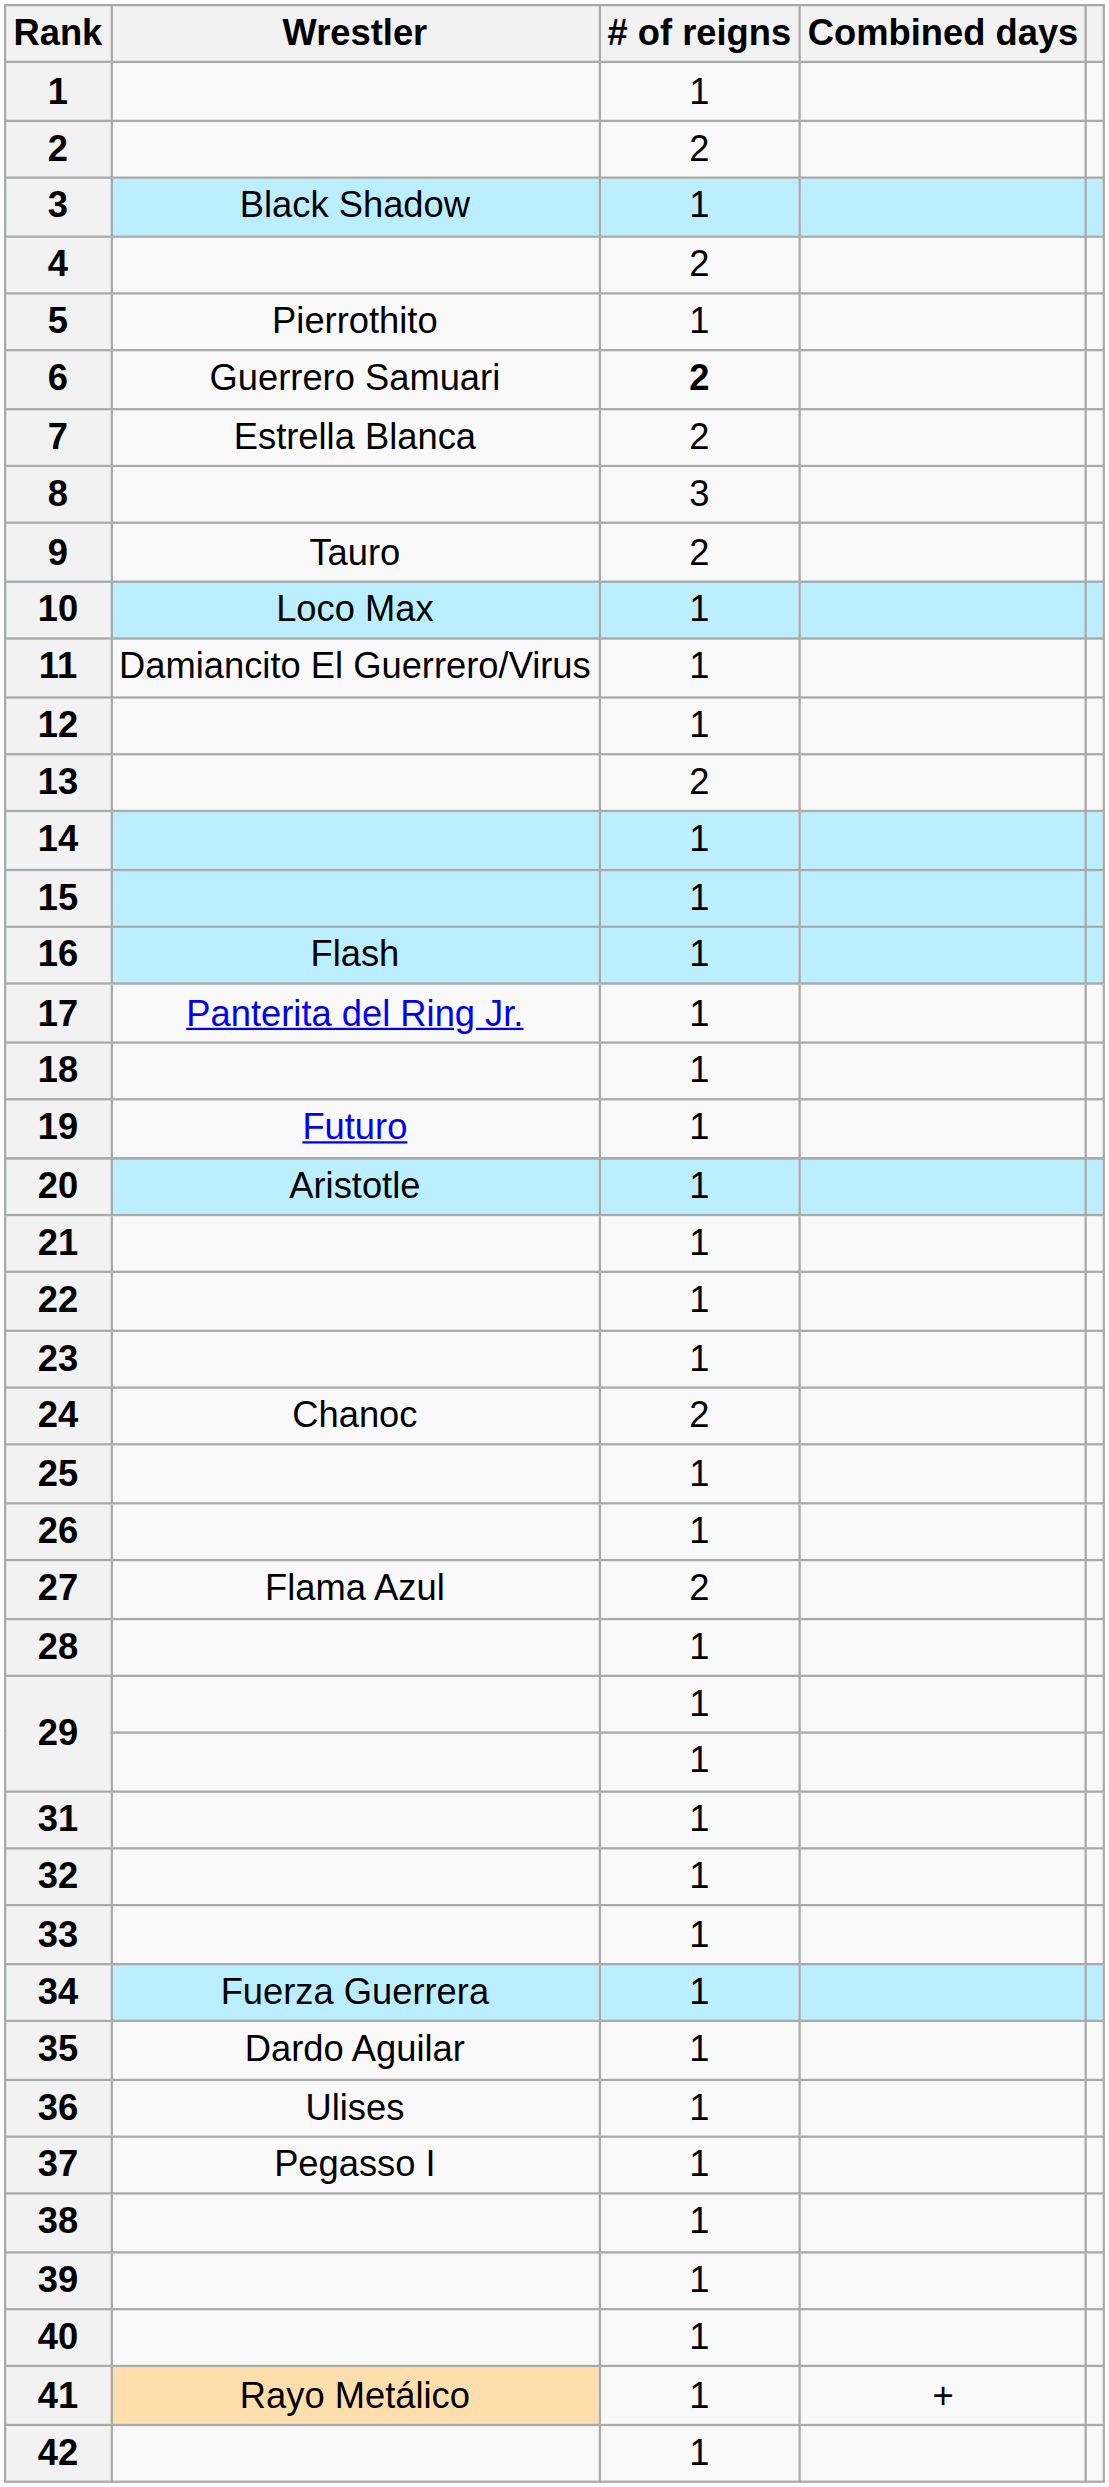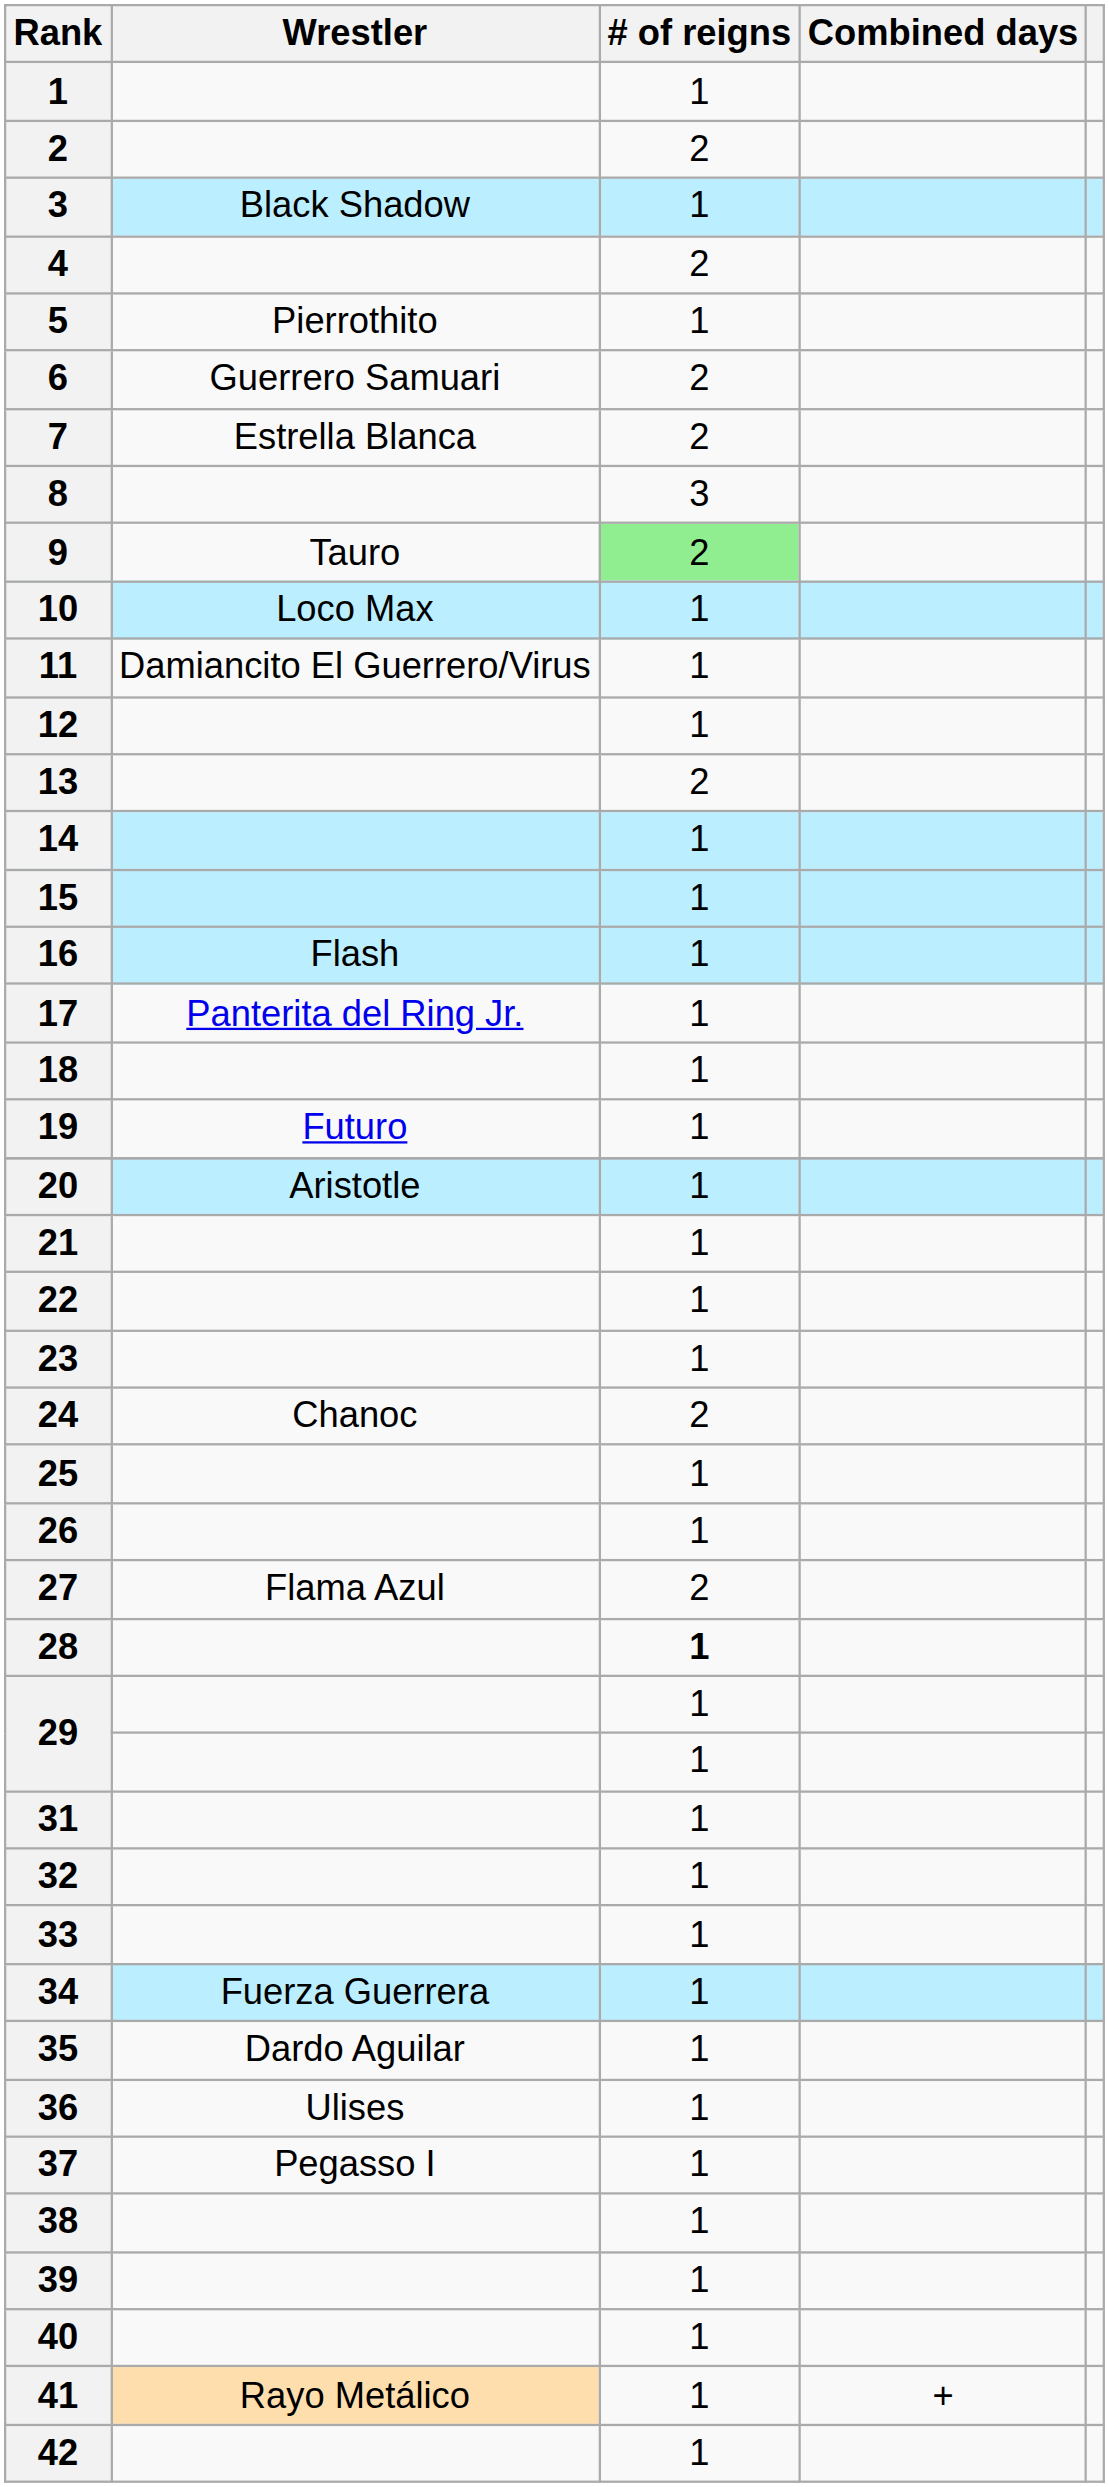6 | # of reigns: bold -> normal
9 | # of reigns: no background -> lightgreen background
28 | # of reigns: normal -> bold
